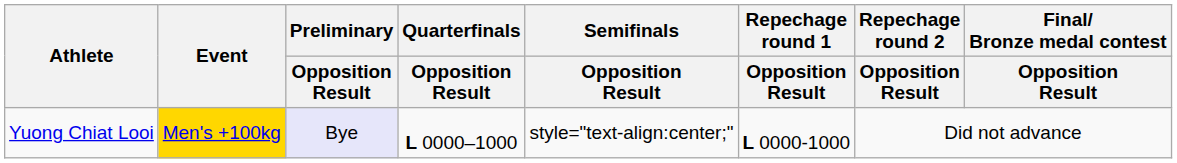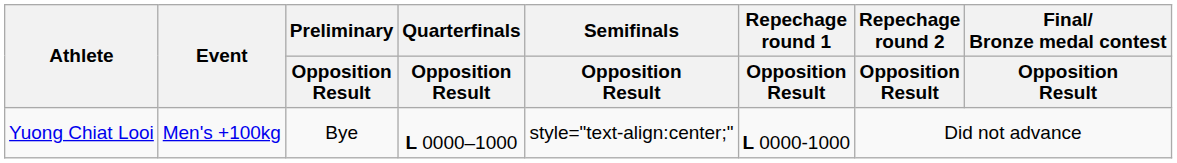Yuong Chiat Looi | Event: gold background -> no background
Yuong Chiat Looi | Preliminary / Opposition Result: lavender background -> no background
